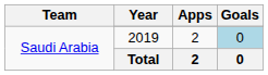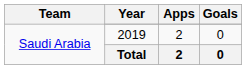2019 | Goals: lightblue background -> no background
